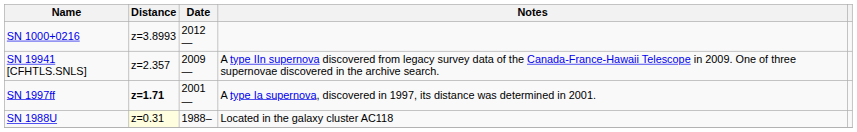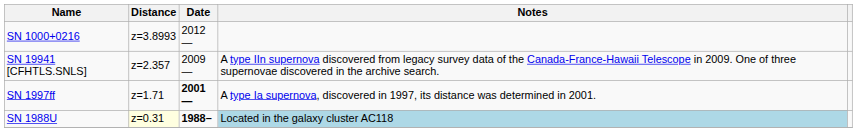SN 1997ff | Distance: bold -> normal
SN 1997ff | Date: normal -> bold
SN 1988U | Date: normal -> bold
SN 1988U | Notes: no background -> lightblue background
